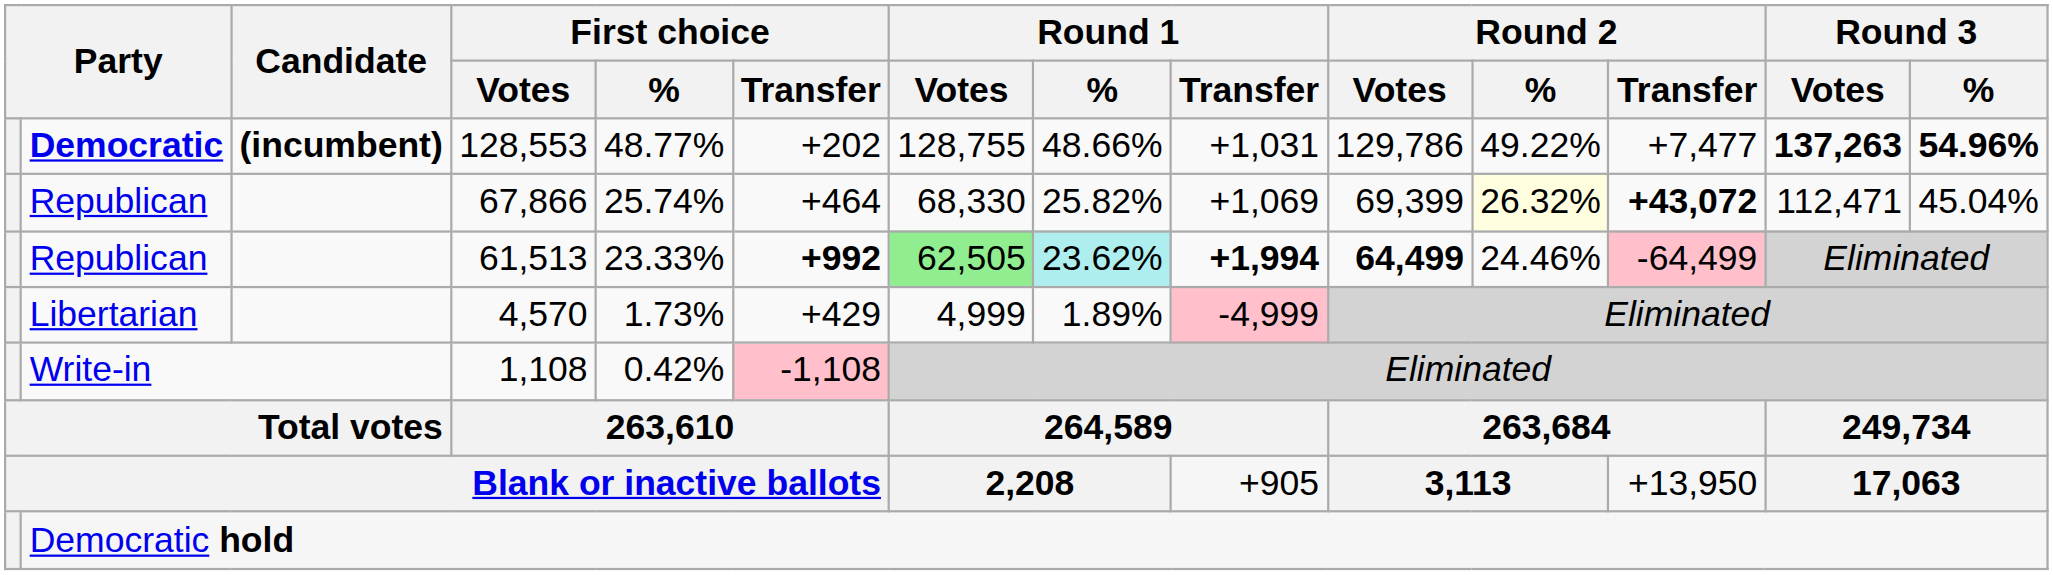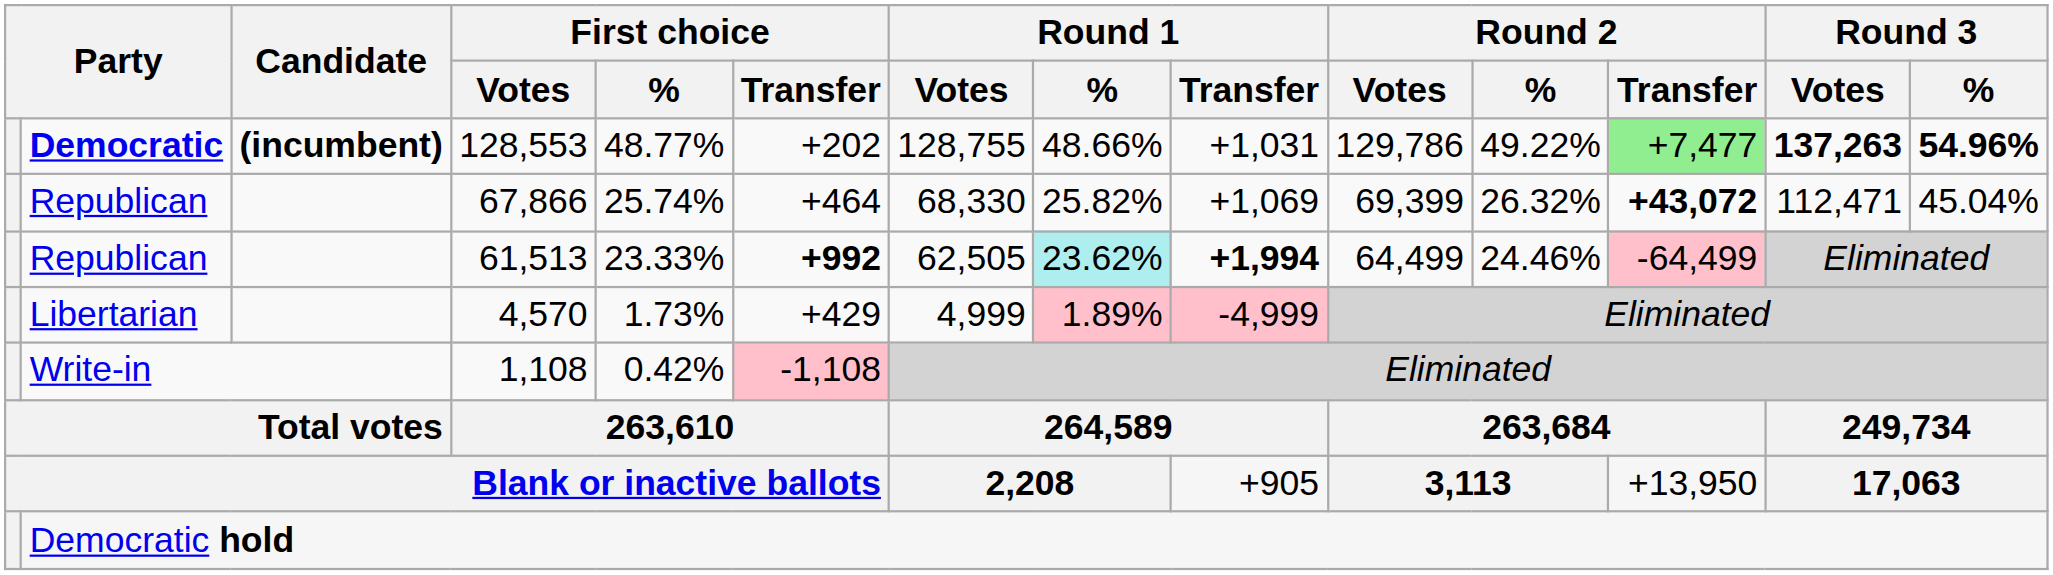128,553 | Round 2 / Transfer: no background -> lightgreen background
67,866 | Round 2 / %: lightyellow background -> no background
61,513 | Round 1 / Votes: lightgreen background -> no background
61,513 | Round 2 / Votes: bold -> normal
4,570 | Round 1 / %: no background -> pink background
